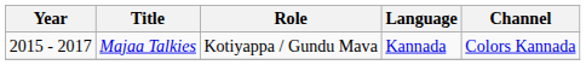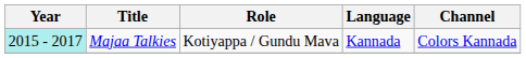Majaa Talkies | Year: no background -> paleturquoise background
